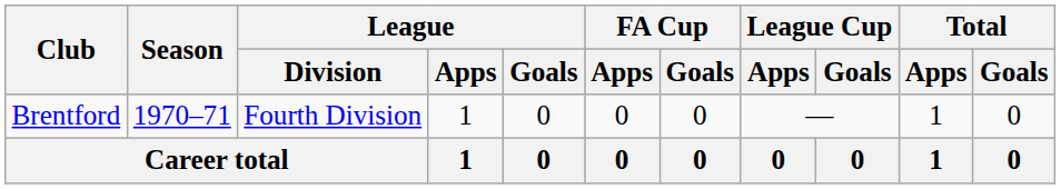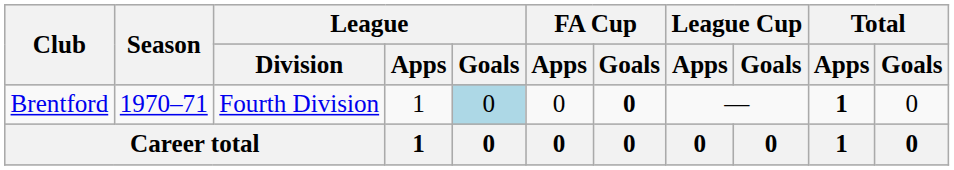Brentford | League / Goals: no background -> lightblue background
Brentford | FA Cup / Goals: normal -> bold
Brentford | Total / Apps: normal -> bold
